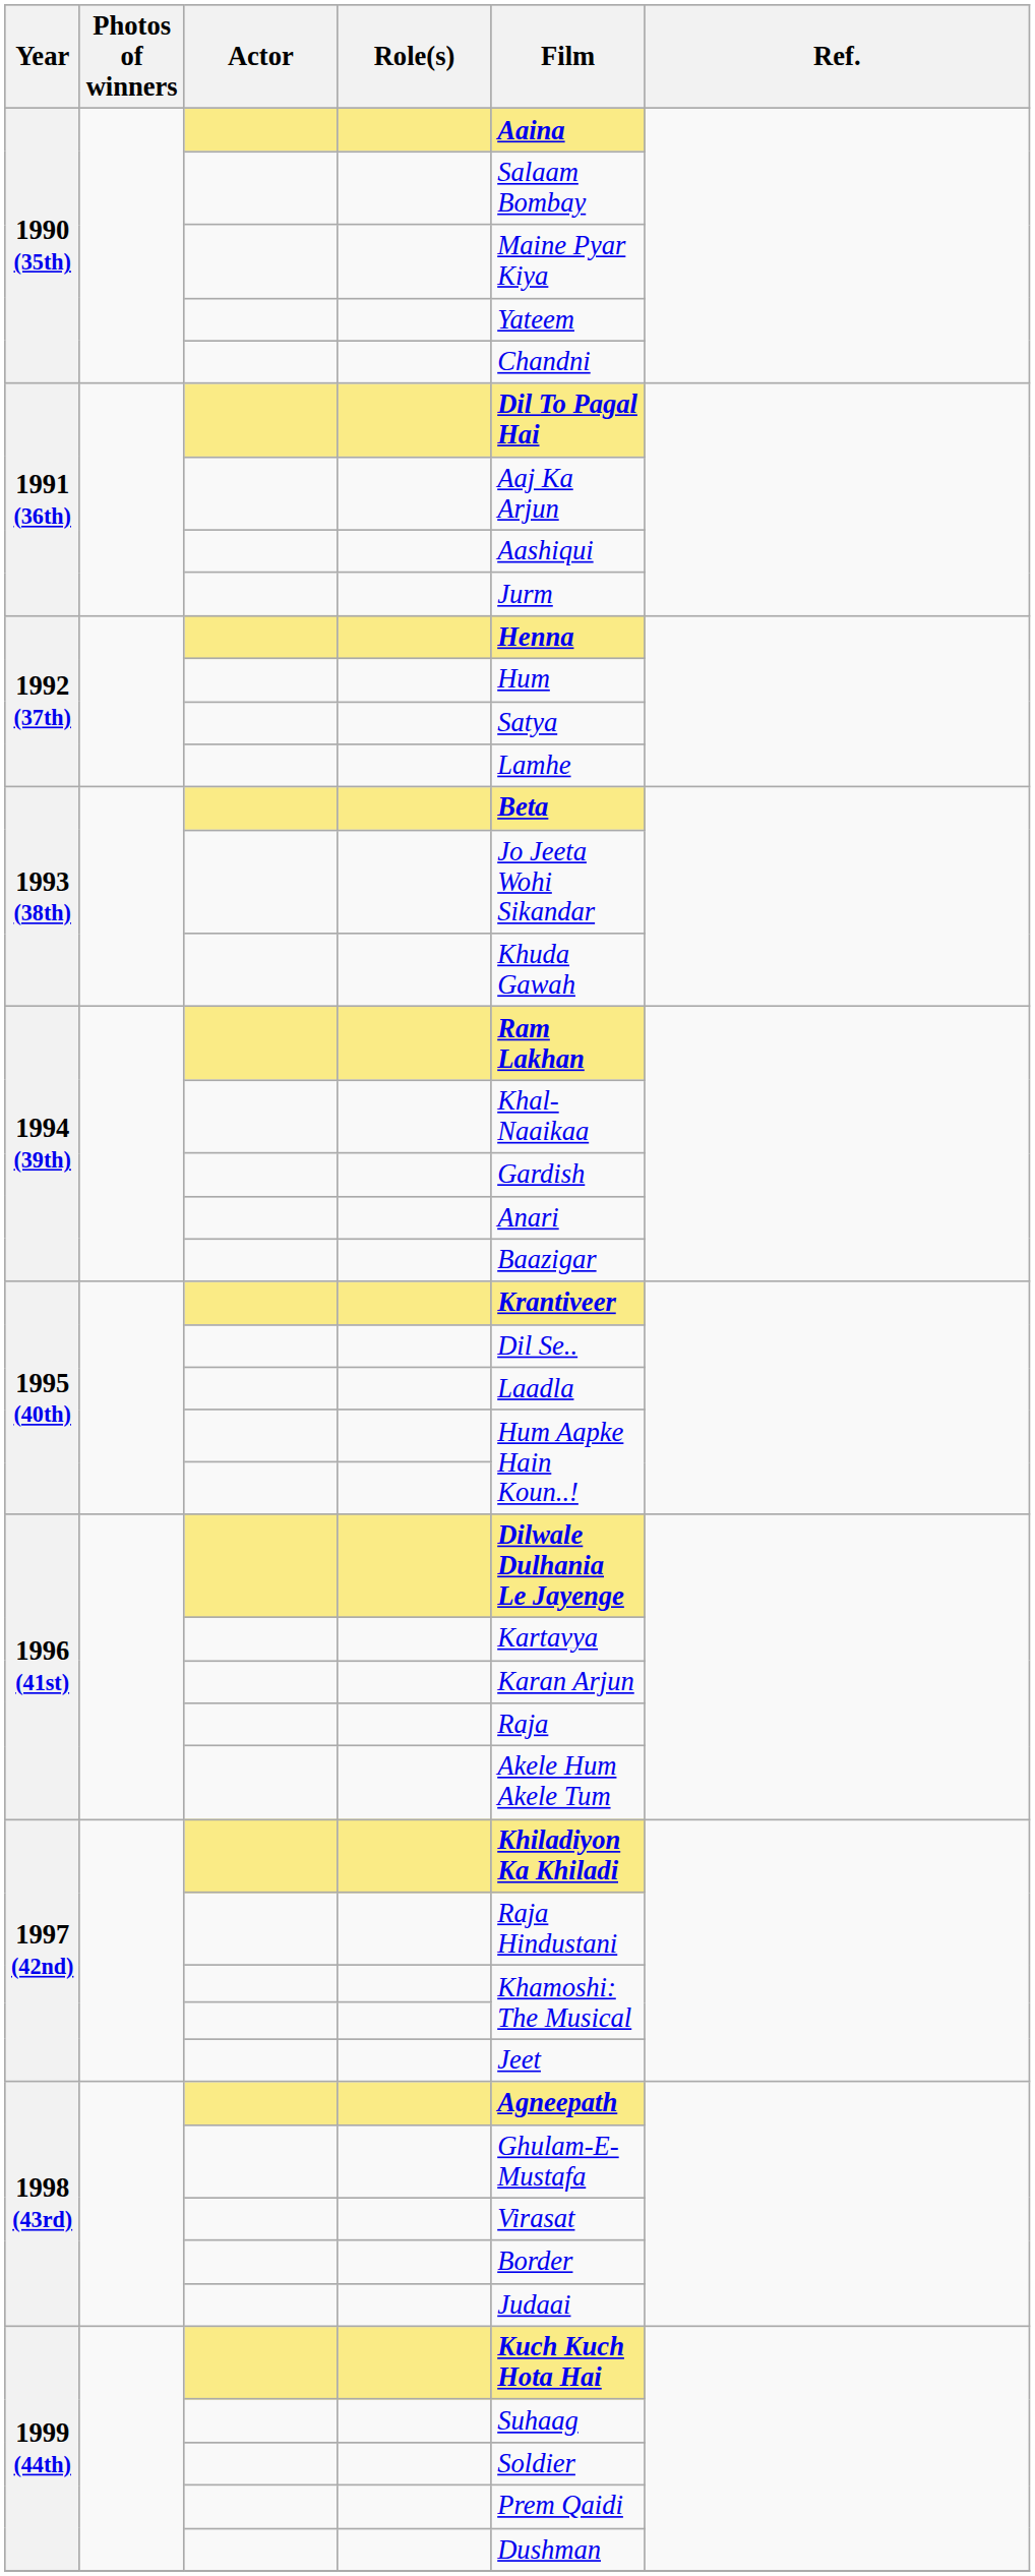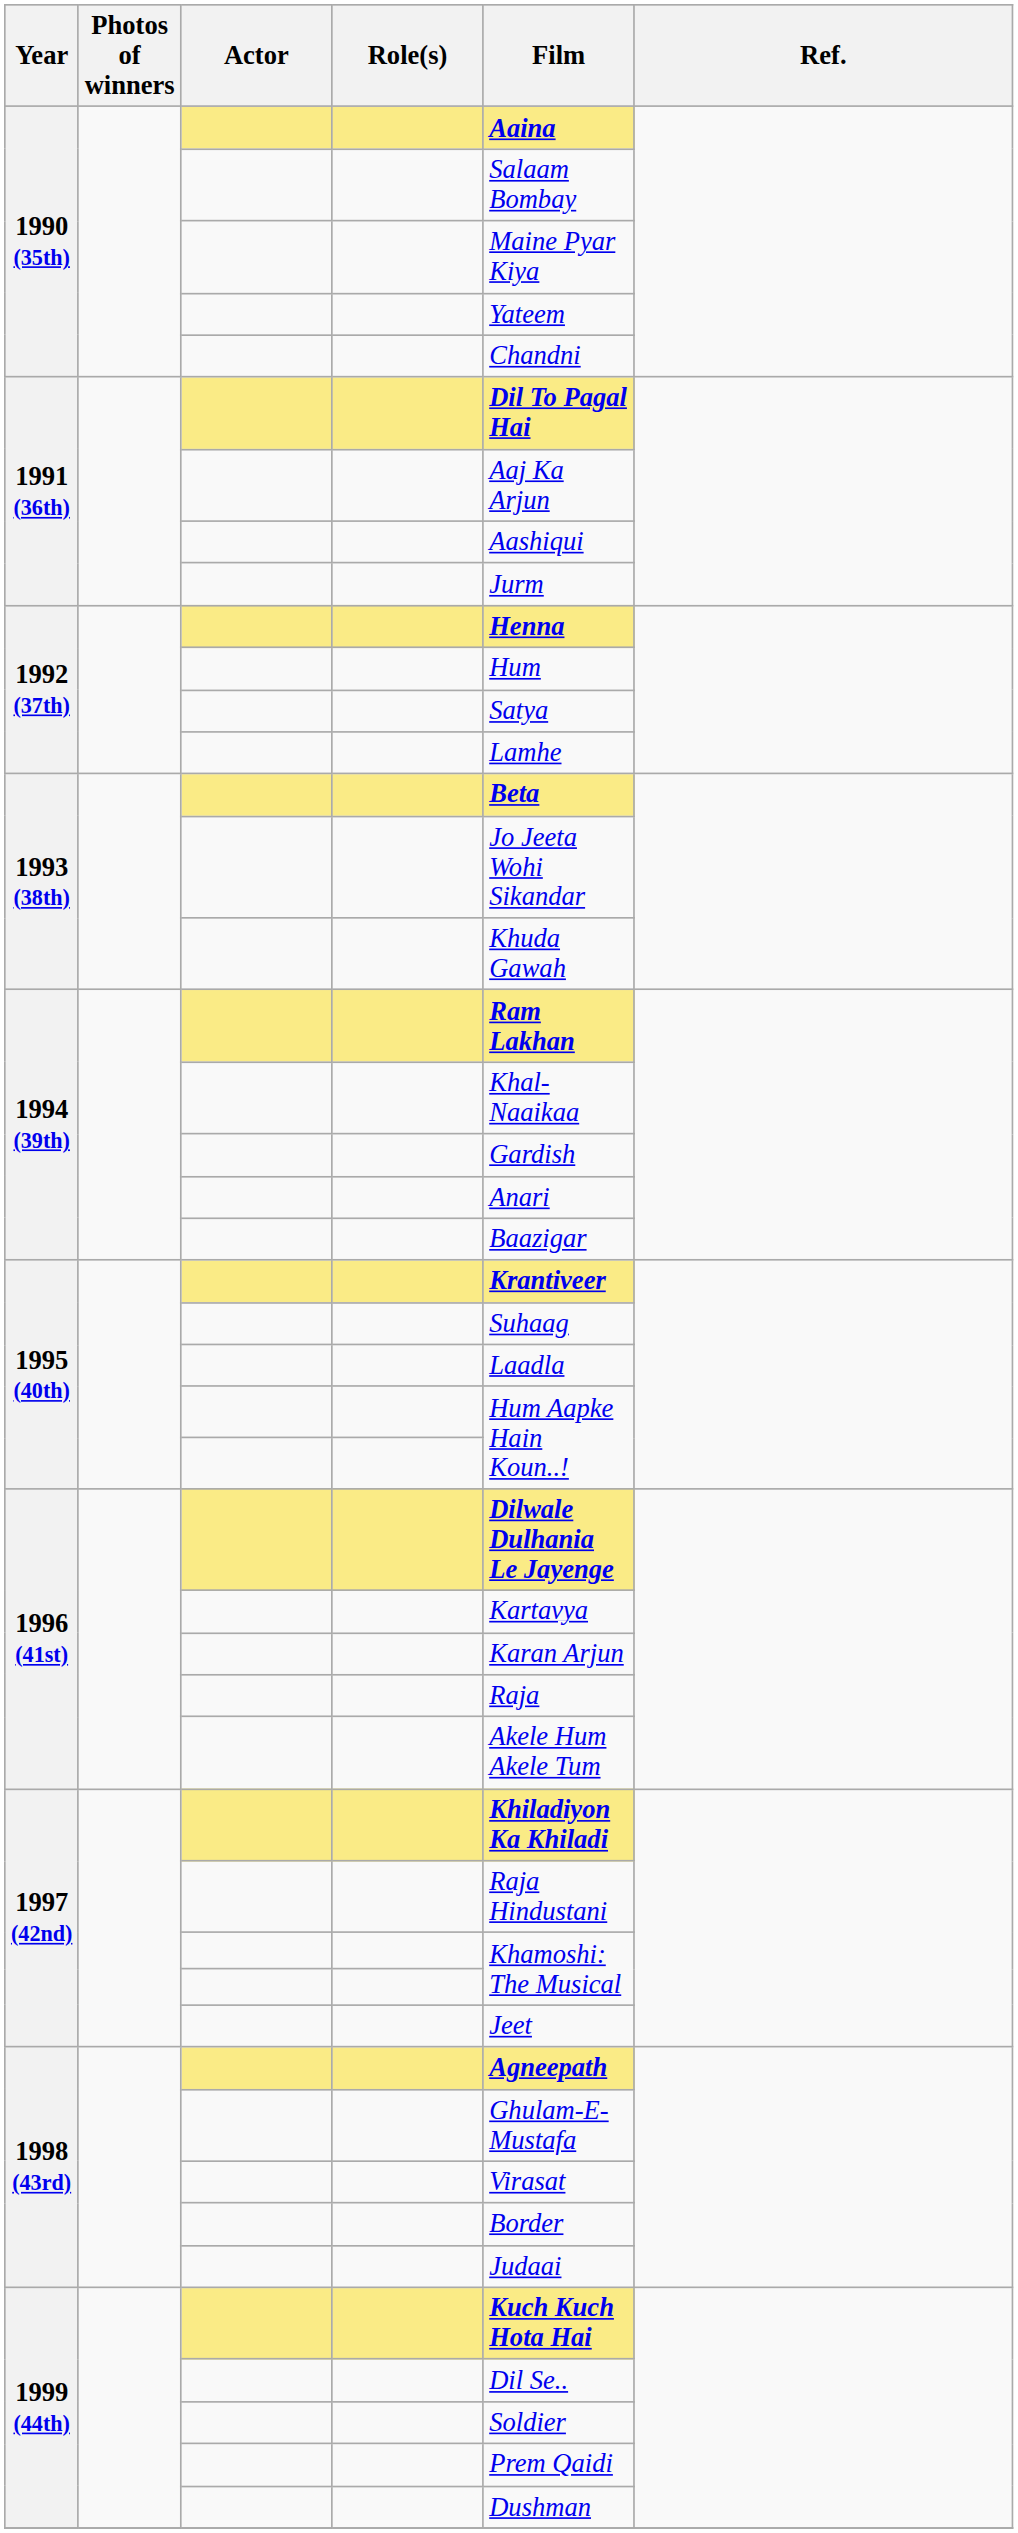row 24 | Film: Dil Se.. -> Suhaag
row 44 | Film: Suhaag -> Dil Se..
